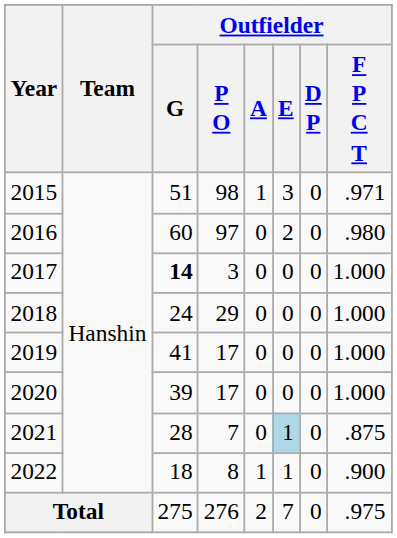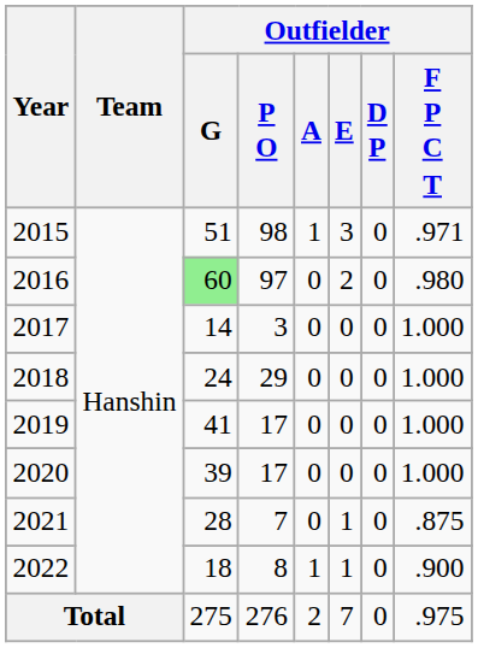2016 | Outfielder / G: no background -> lightgreen background
2017 | Outfielder / G: bold -> normal
2021 | Outfielder / E: lightblue background -> no background
